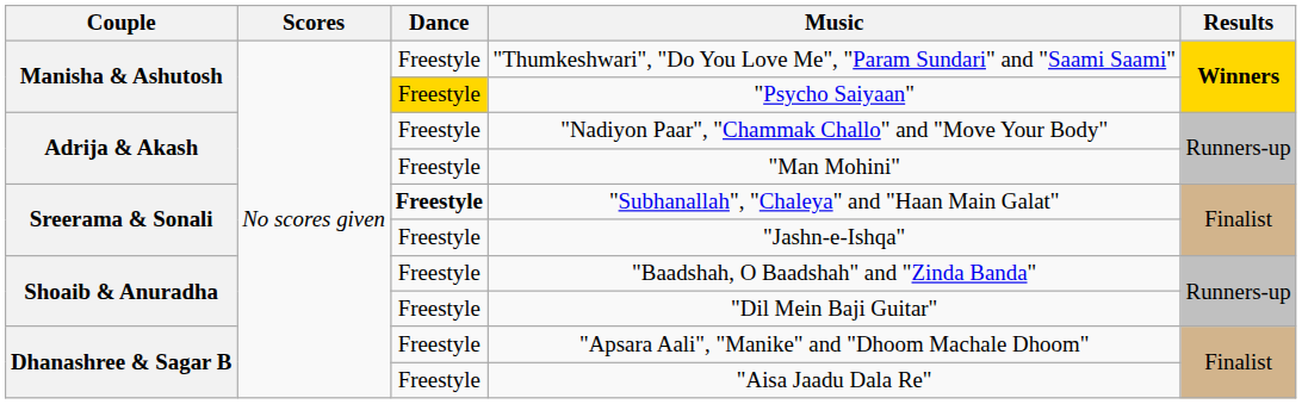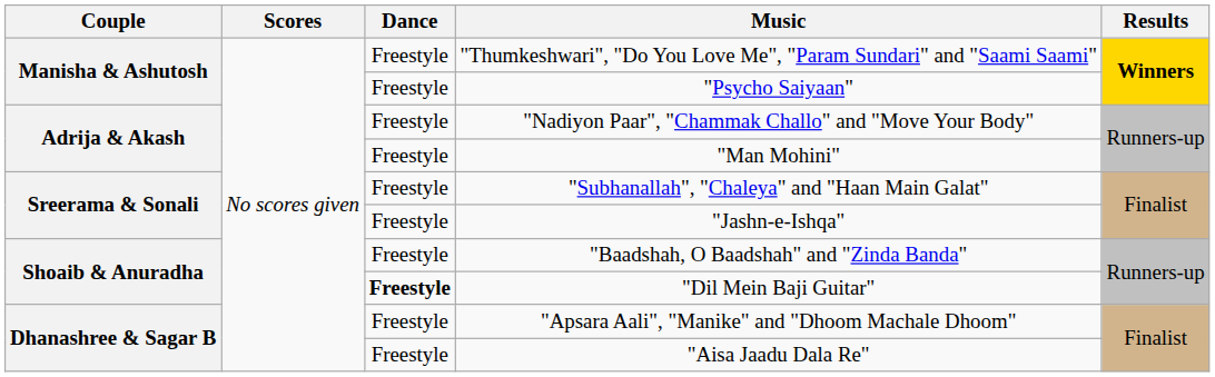"Psycho Saiyaan" | Dance: gold background -> no background
"Subhanallah", "Chaleya" and "Haan Main Galat" | Dance: bold -> normal
"Dil Mein Baji Guitar" | Dance: normal -> bold
